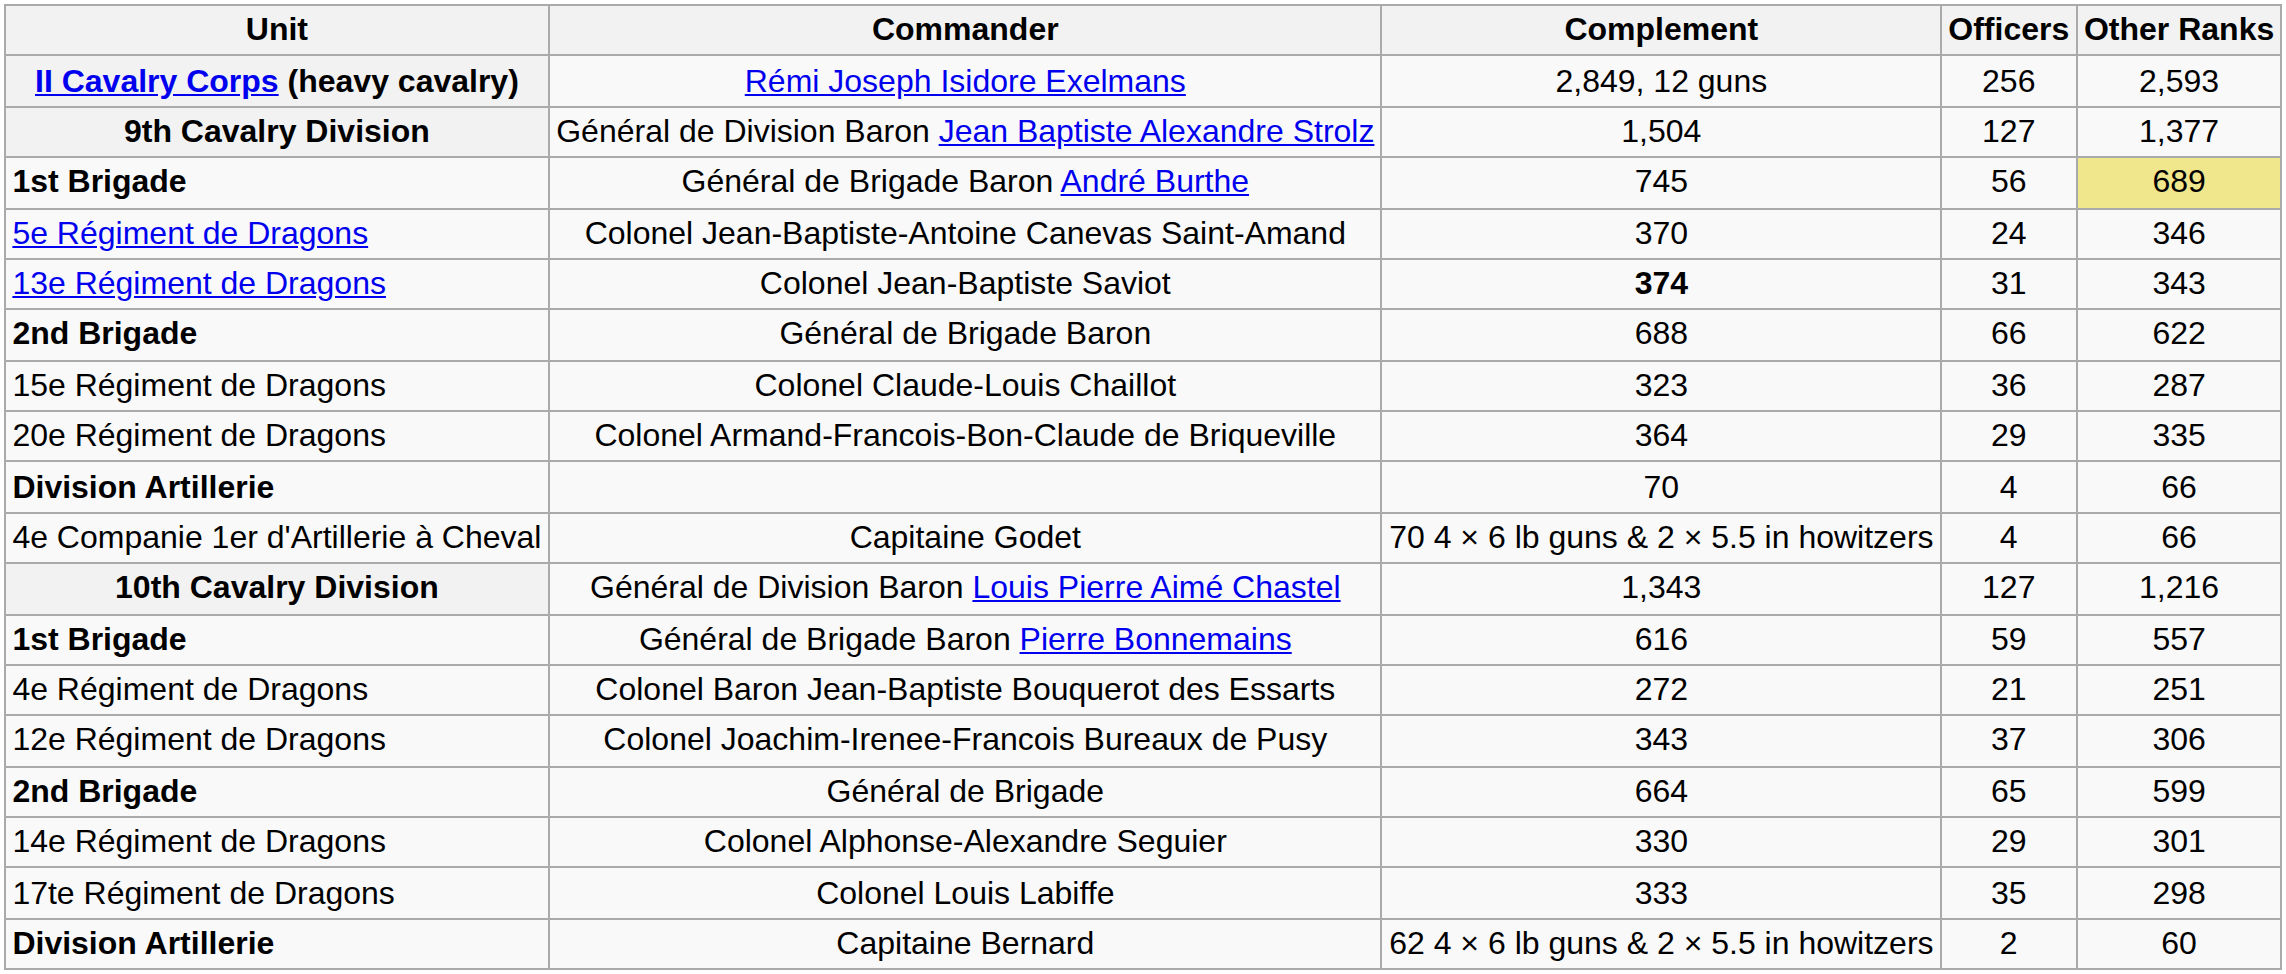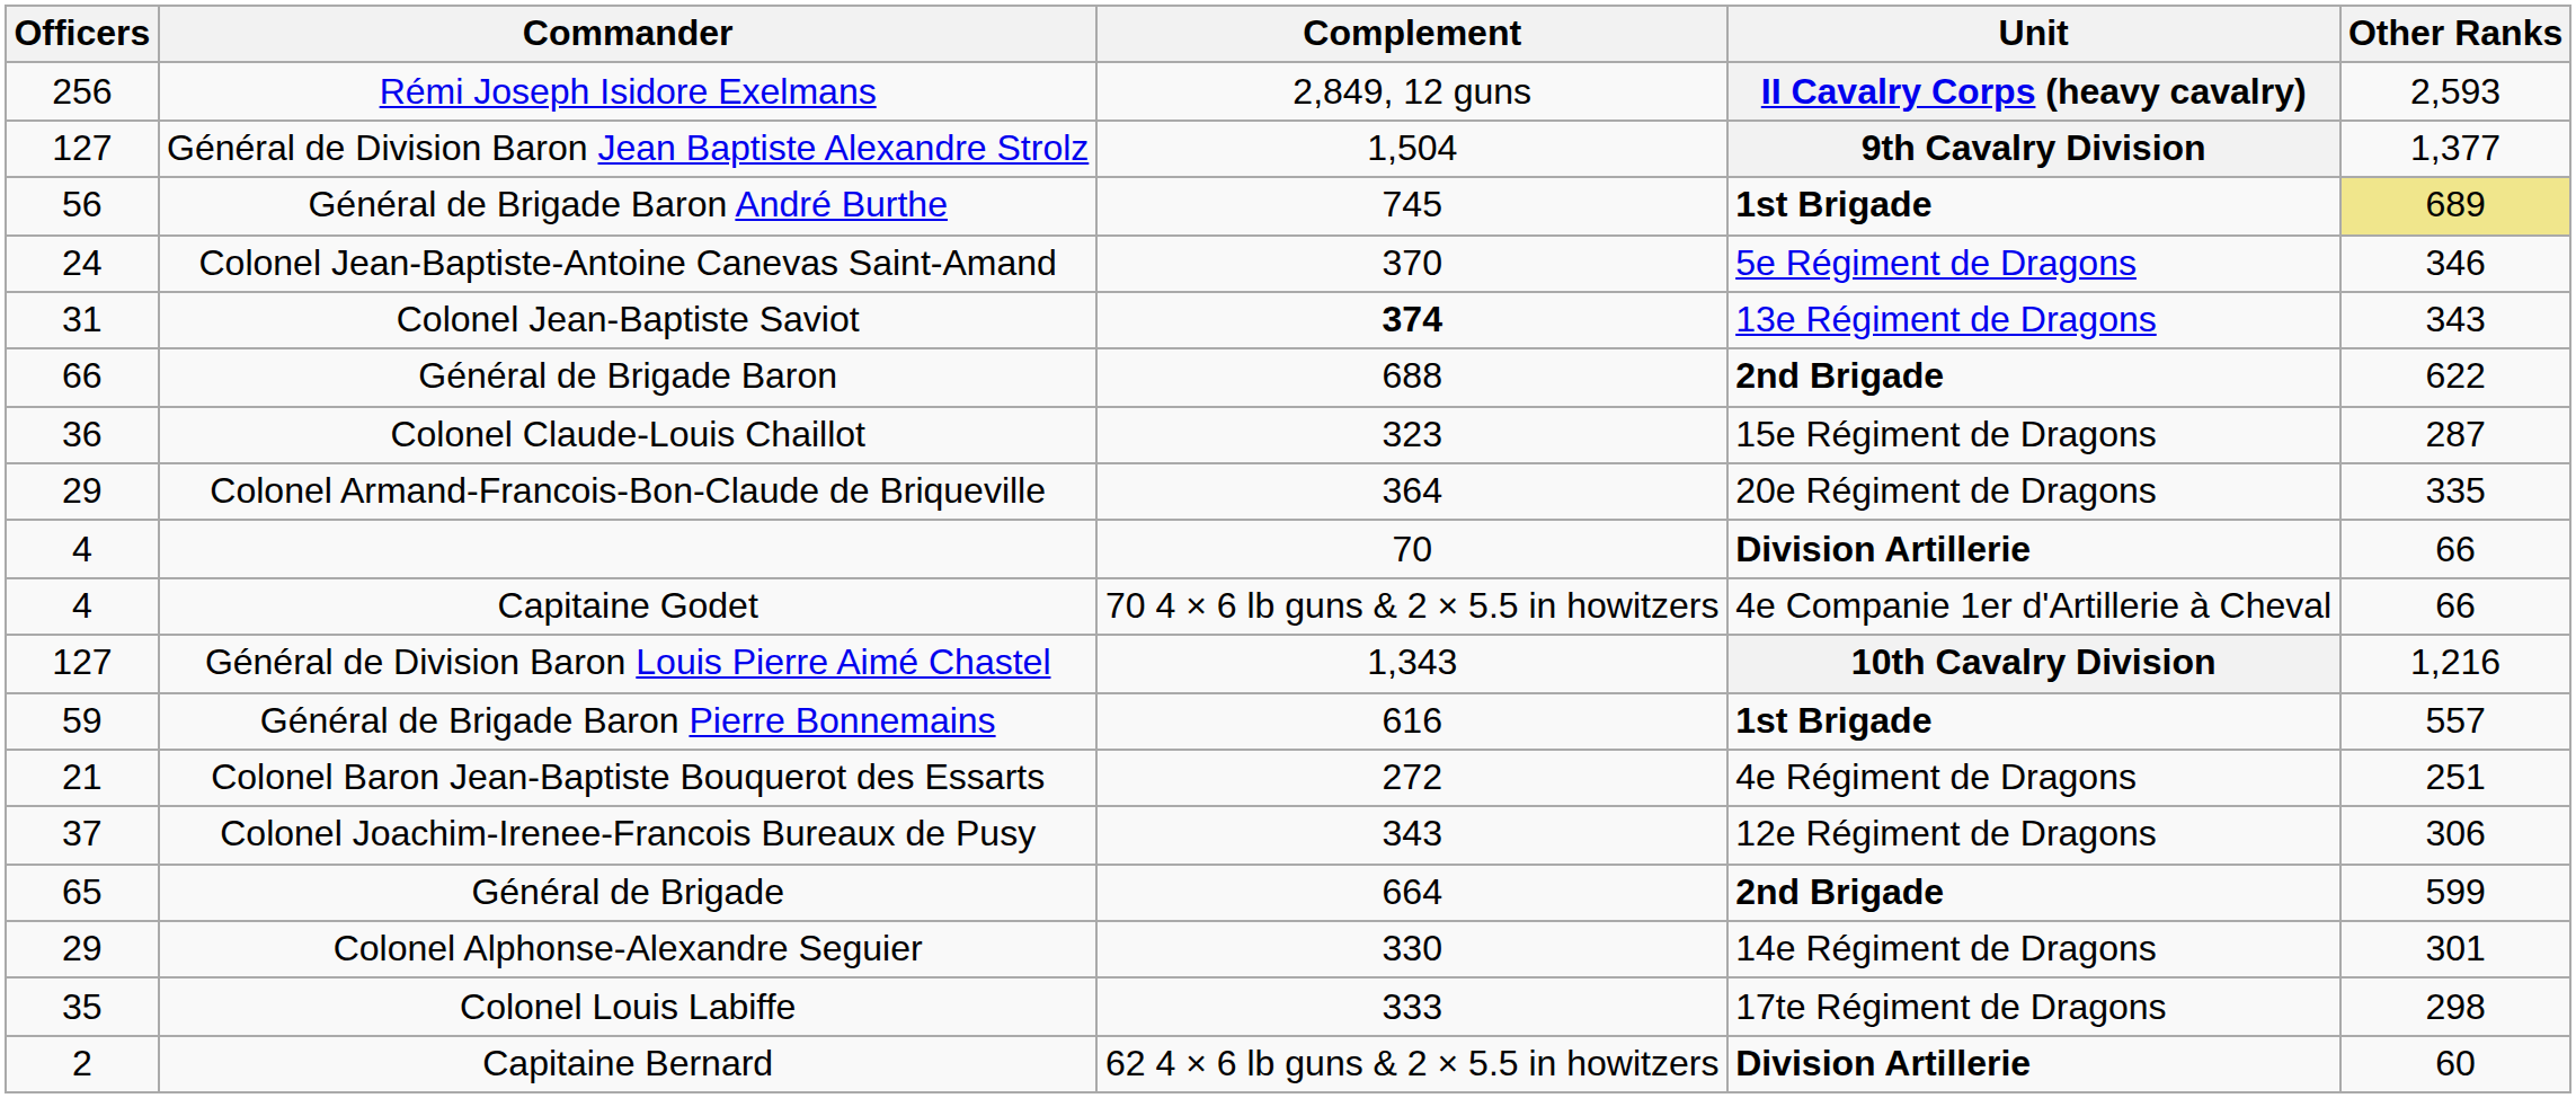columns swapped: Unit <-> Officers
